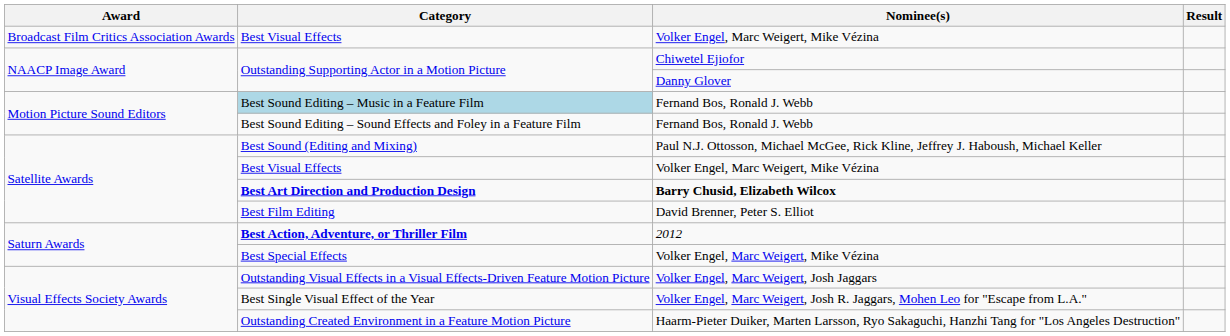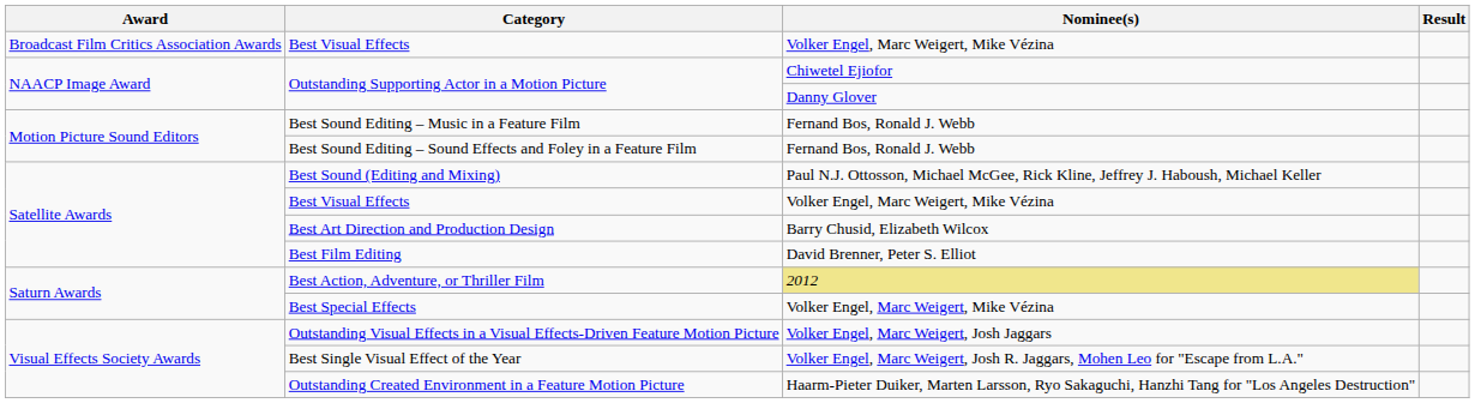Best Sound Editing – Music in a Feature Film | Category: lightblue background -> no background
Best Art Direction and Production Design | Category: bold -> normal
Best Art Direction and Production Design | Nominee(s): bold -> normal
Best Action, Adventure, or Thriller Film | Category: bold -> normal
Best Action, Adventure, or Thriller Film | Nominee(s): no background -> khaki background
